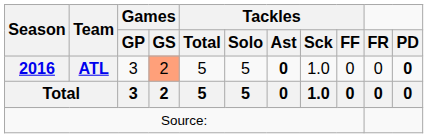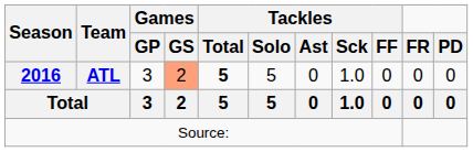2016 | Tackles / Total: normal -> bold
2016 | Tackles / Ast: bold -> normal
2016 | PD: bold -> normal
